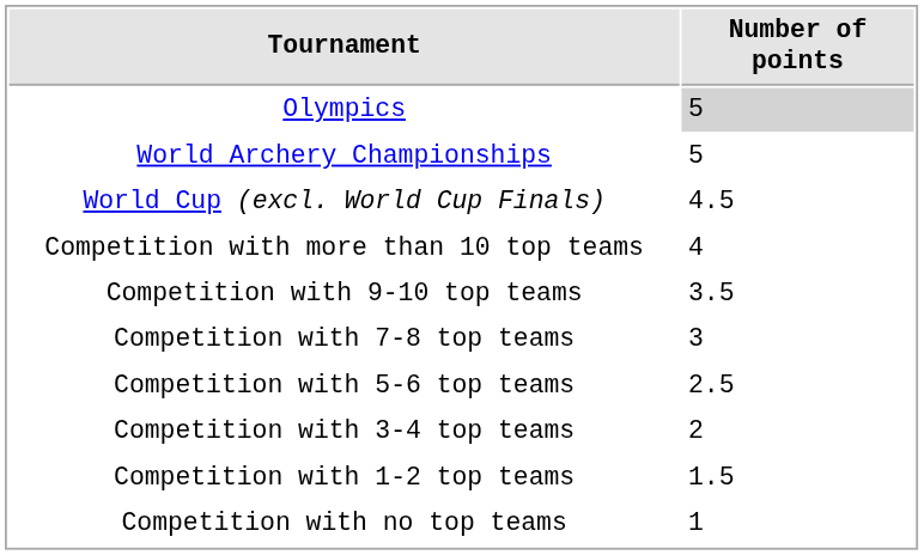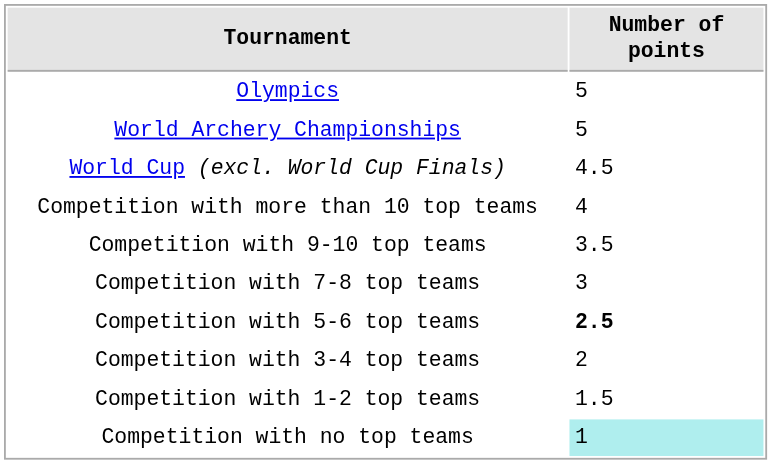Olympics | Number of points: lightgrey background -> no background
Competition with 5-6 top teams | Number of points: normal -> bold
Competition with no top teams | Number of points: no background -> paleturquoise background
